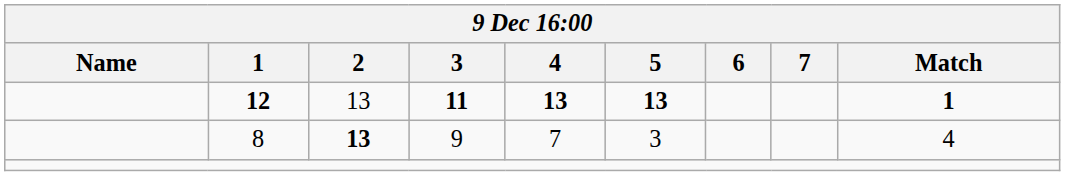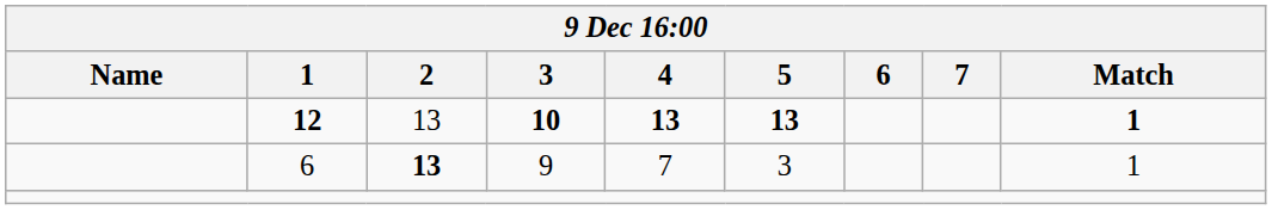row 3 | 3: 11 -> 10
row 4 | 1: 8 -> 6
row 4 | Match: 4 -> 1
